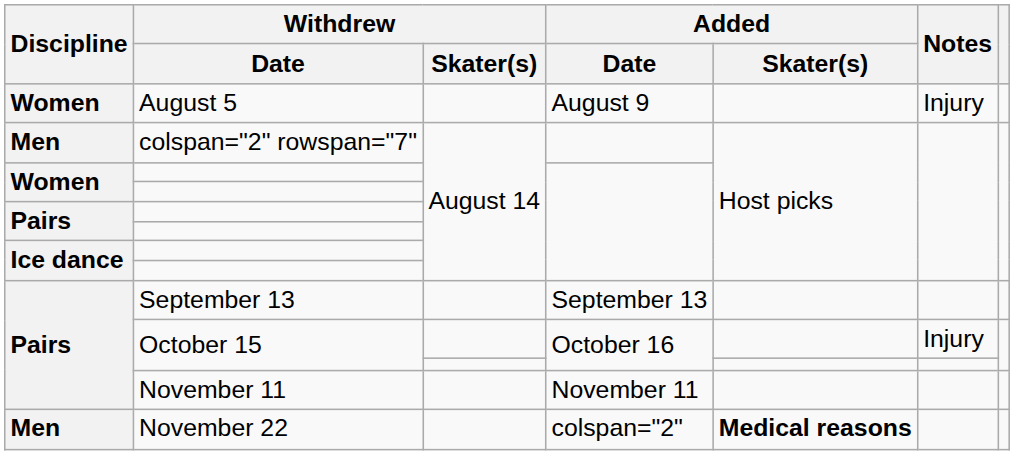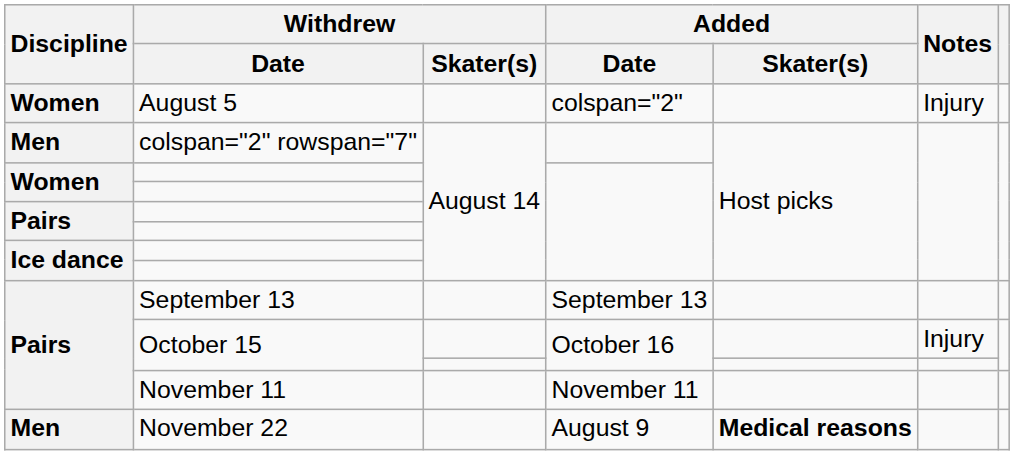August 5 | Added / Date: August 9 -> colspan="2"
November 22 | Added / Date: colspan="2" -> August 9
